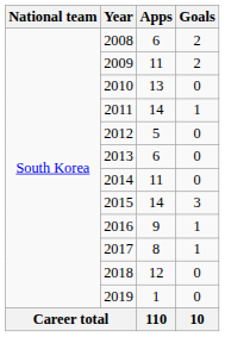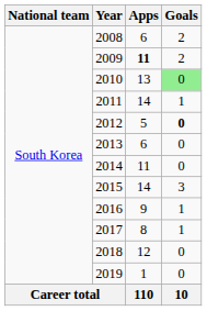2009 | Apps: normal -> bold
2010 | Goals: no background -> lightgreen background
2012 | Goals: normal -> bold
